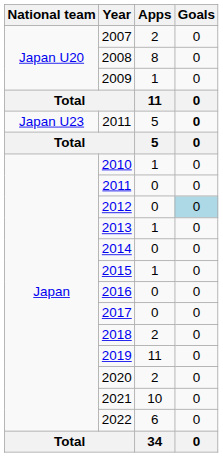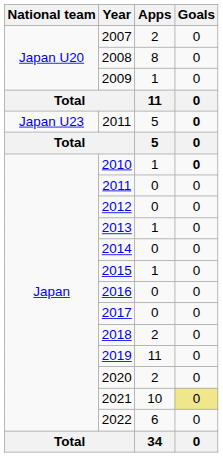2010 | Goals: normal -> bold
2012 | Goals: lightblue background -> no background
2021 | Goals: no background -> khaki background
